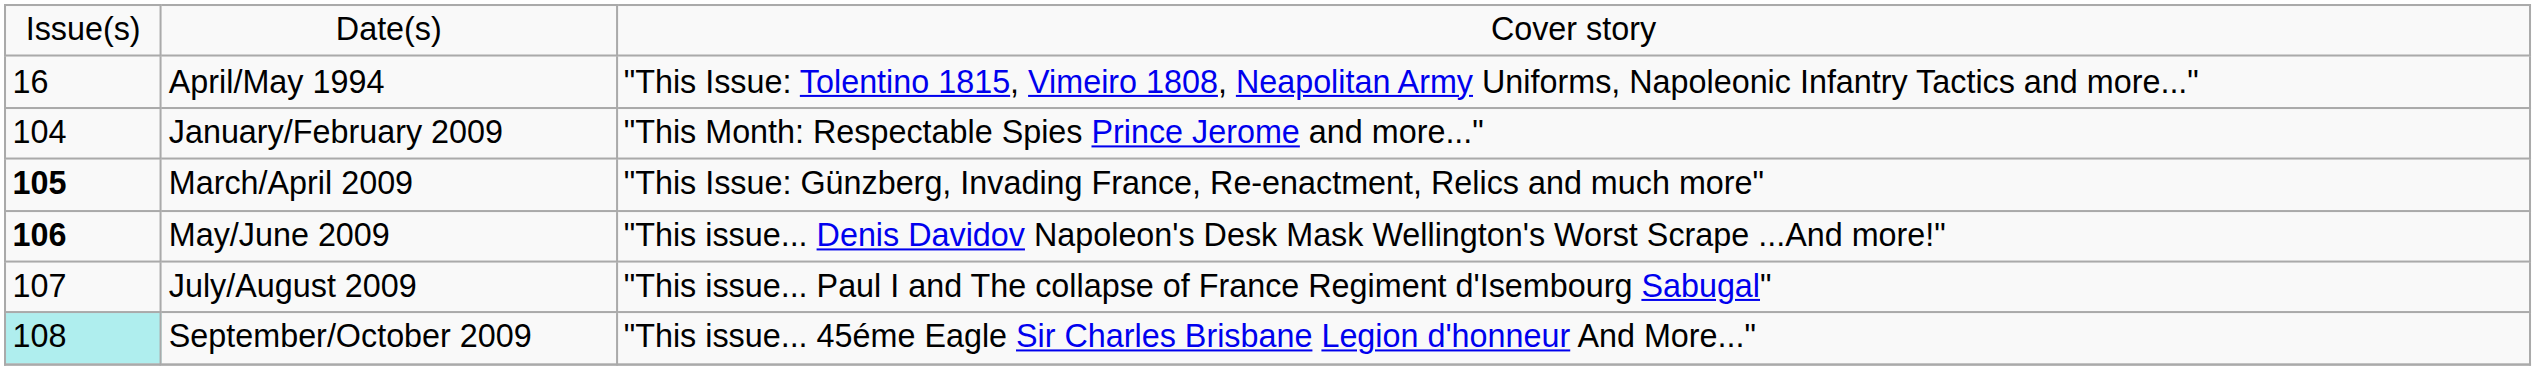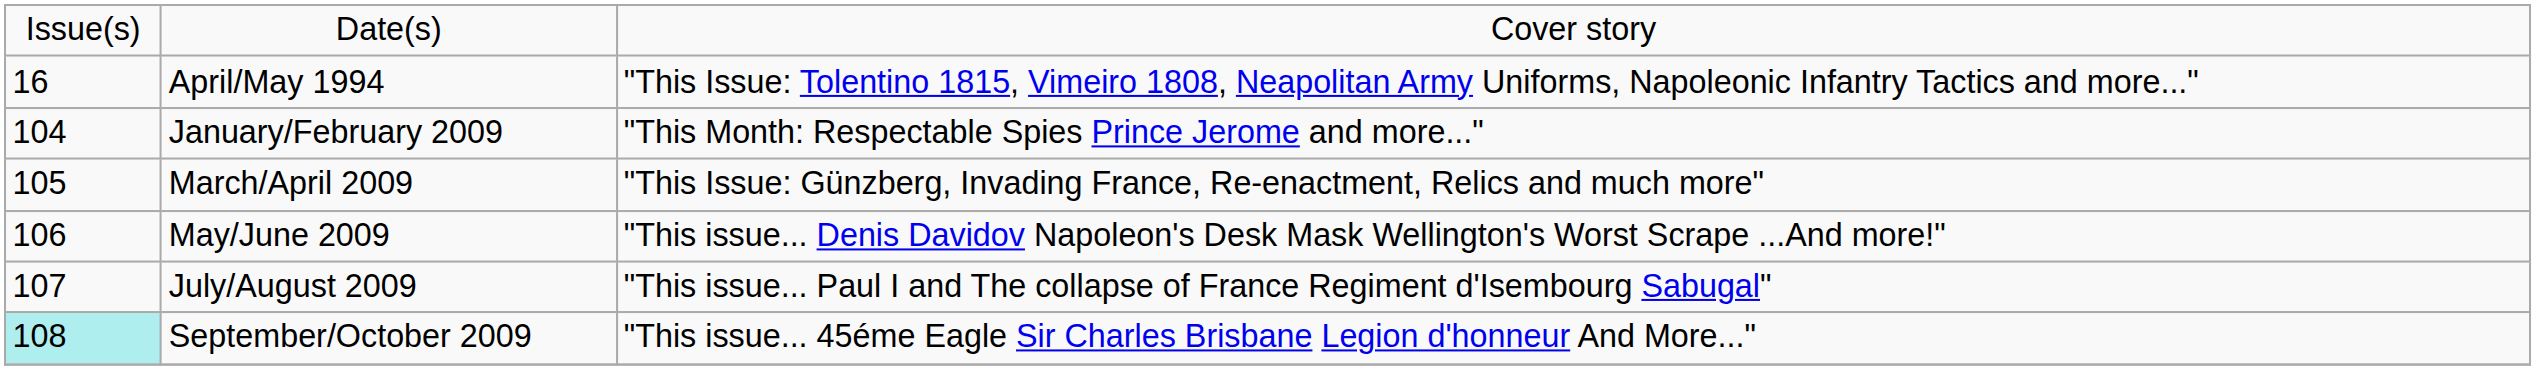March/April 2009 | column 1: bold -> normal
May/June 2009 | column 1: bold -> normal
